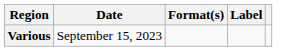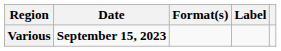Various | Date: normal -> bold
